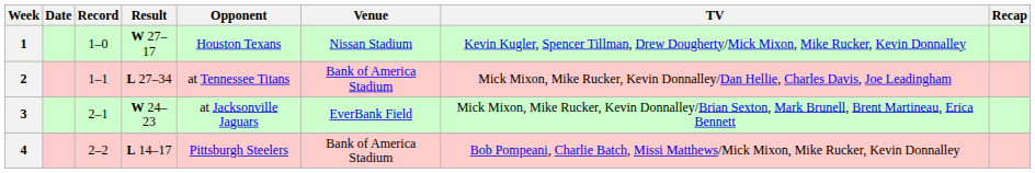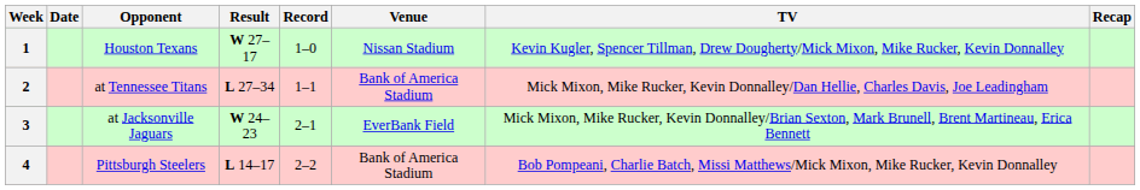columns swapped: Opponent <-> Record
